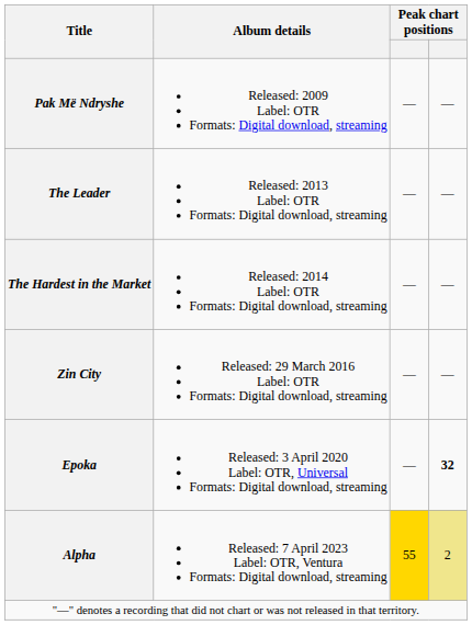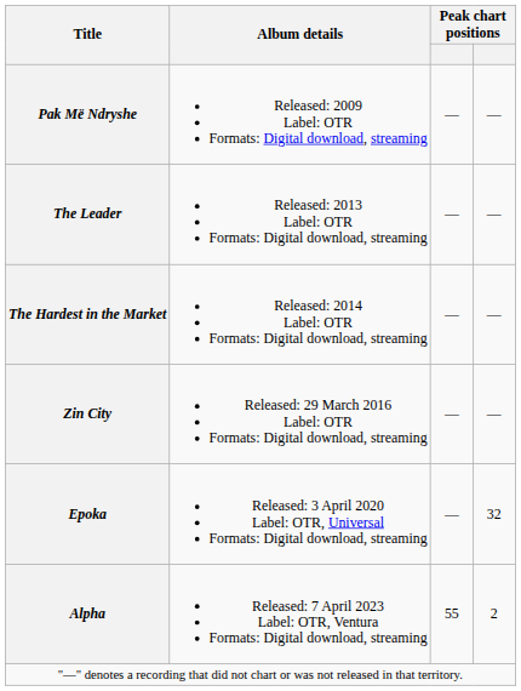Epoka | column 4: bold -> normal
Alpha | column 3: gold background -> no background
Alpha | column 4: khaki background -> no background
